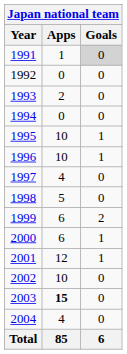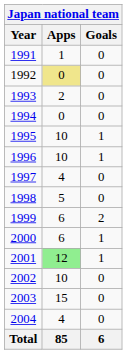1991 | Goals: lightgrey background -> no background
1992 | Apps: no background -> khaki background
2001 | Apps: no background -> lightgreen background
2003 | Apps: bold -> normal
